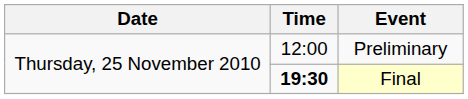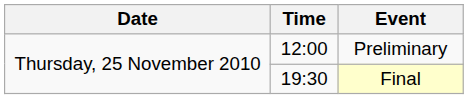Final | Time: bold -> normal
